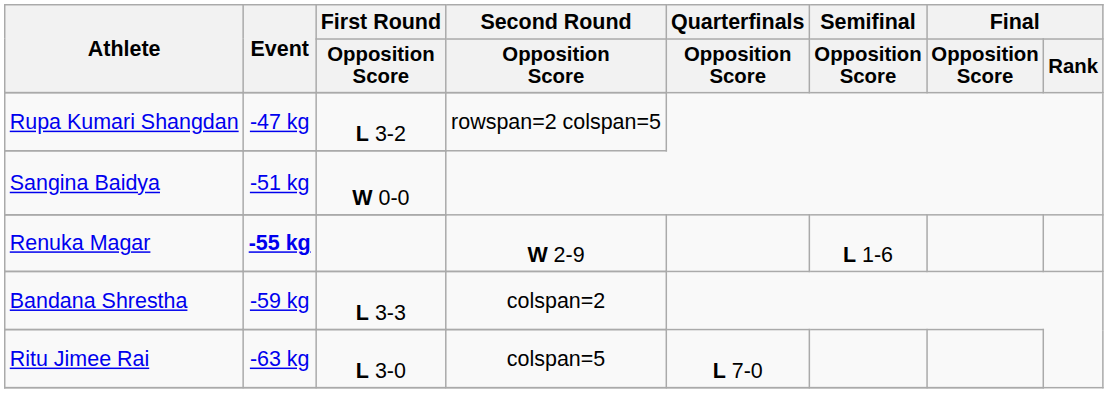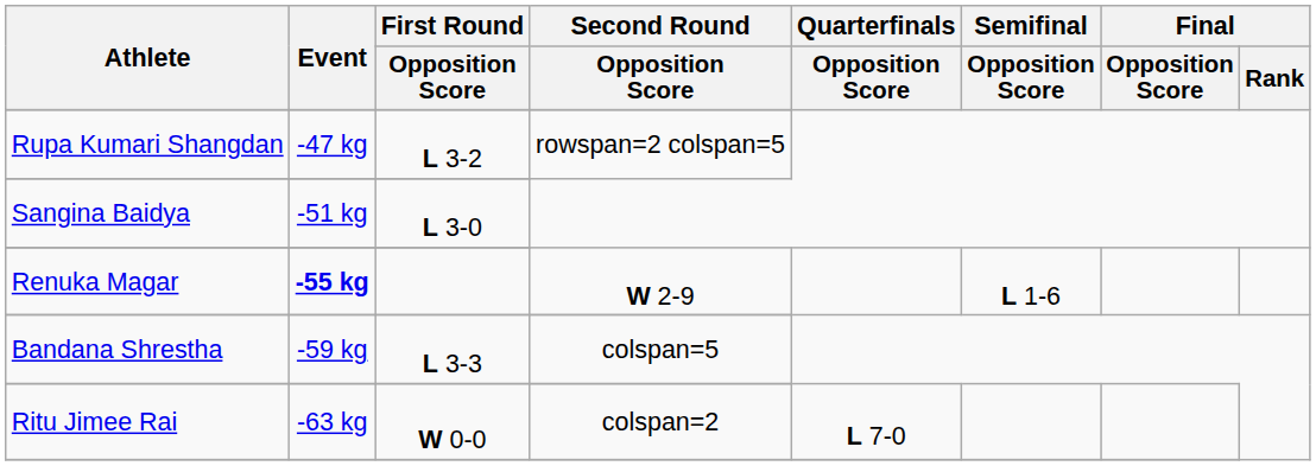Sangina Baidya | First Round / Opposition Score: W 0-0 -> L 3-0
Bandana Shrestha | Second Round / Opposition Score: colspan=2 -> colspan=5
Ritu Jimee Rai | First Round / Opposition Score: L 3-0 -> W 0-0
Ritu Jimee Rai | Second Round / Opposition Score: colspan=5 -> colspan=2
